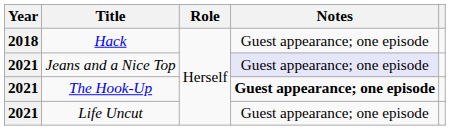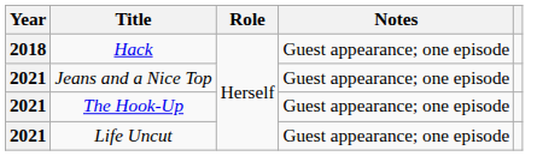Jeans and a Nice Top | Notes: lavender background -> no background
The Hook-Up | Notes: bold -> normal
